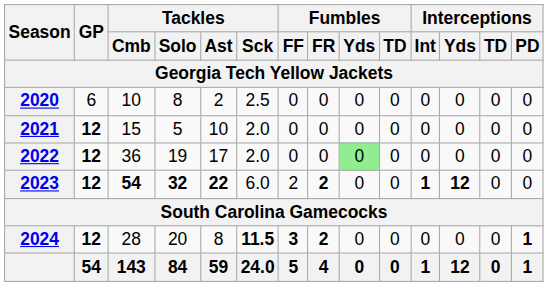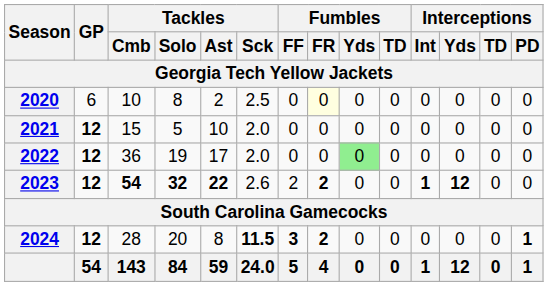2020 | Fumbles / FR: no background -> lightyellow background
2023 | Tackles / Sck: 6.0 -> 2.6
